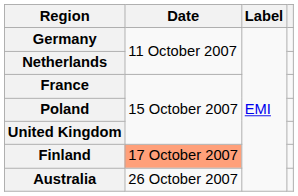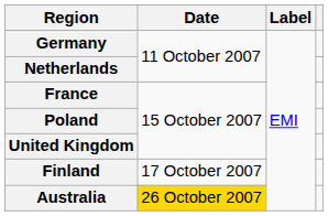Finland | Date: lightsalmon background -> no background
Australia | Date: no background -> gold background
